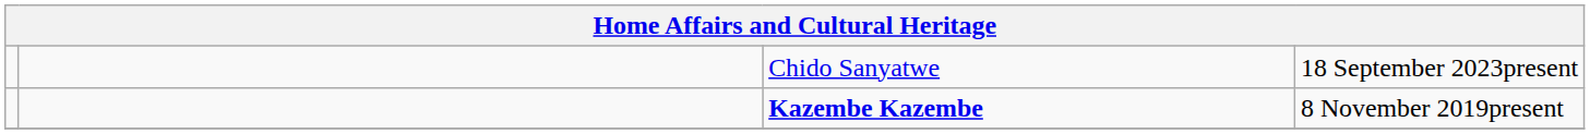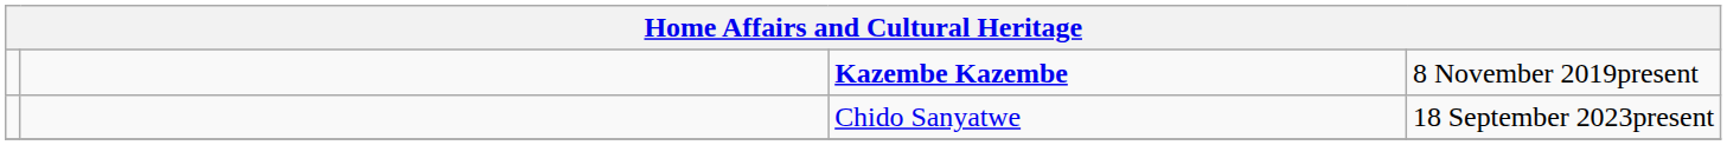rows swapped: Kazembe Kazembe <-> Chido Sanyatwe
